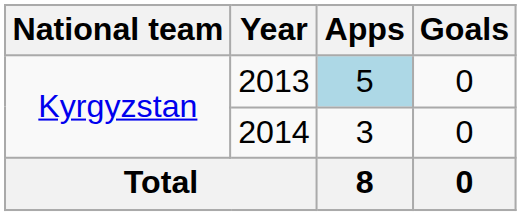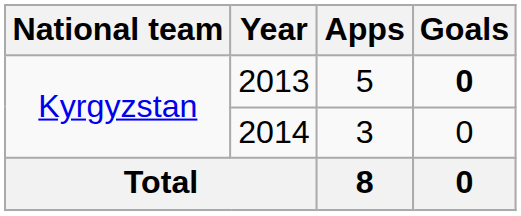2013 | Apps: lightblue background -> no background
2013 | Goals: normal -> bold
